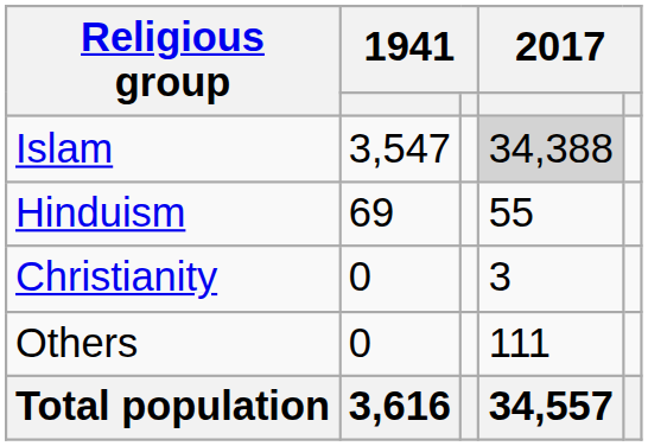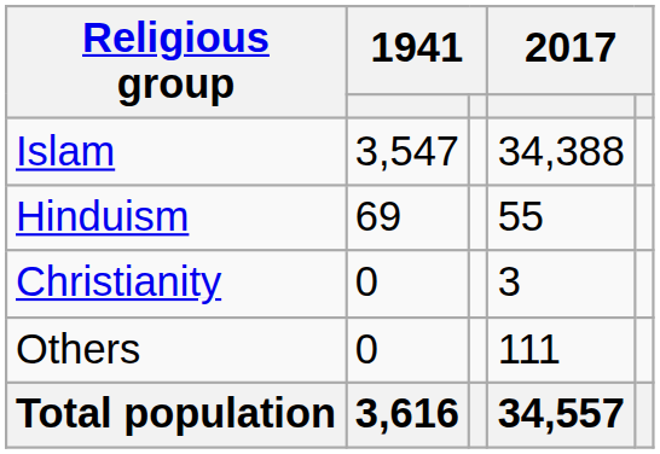Islam | column 4: lightgrey background -> no background
